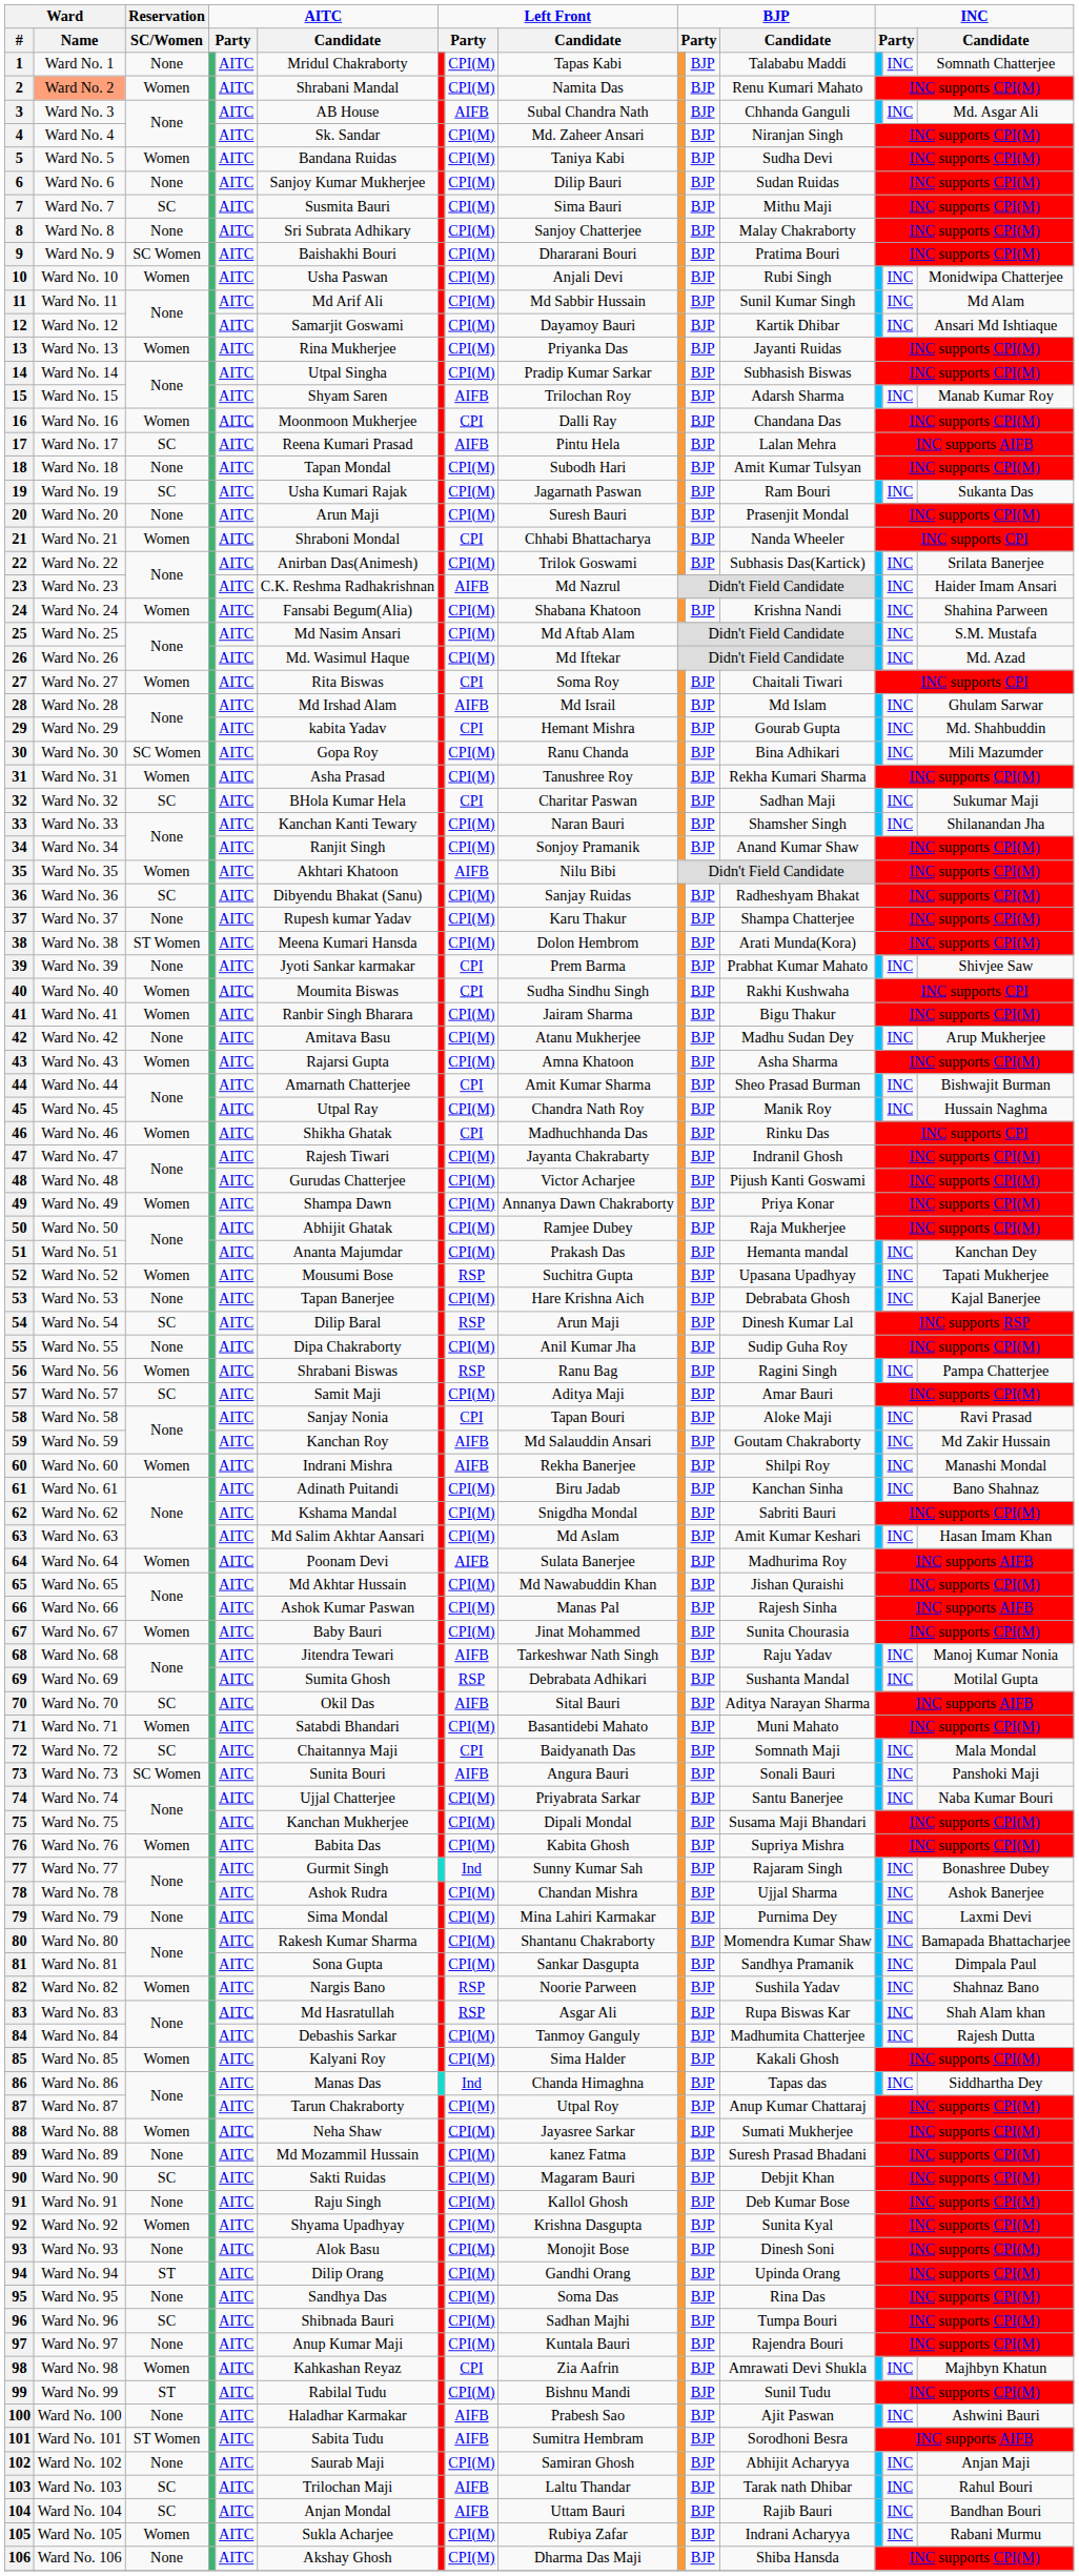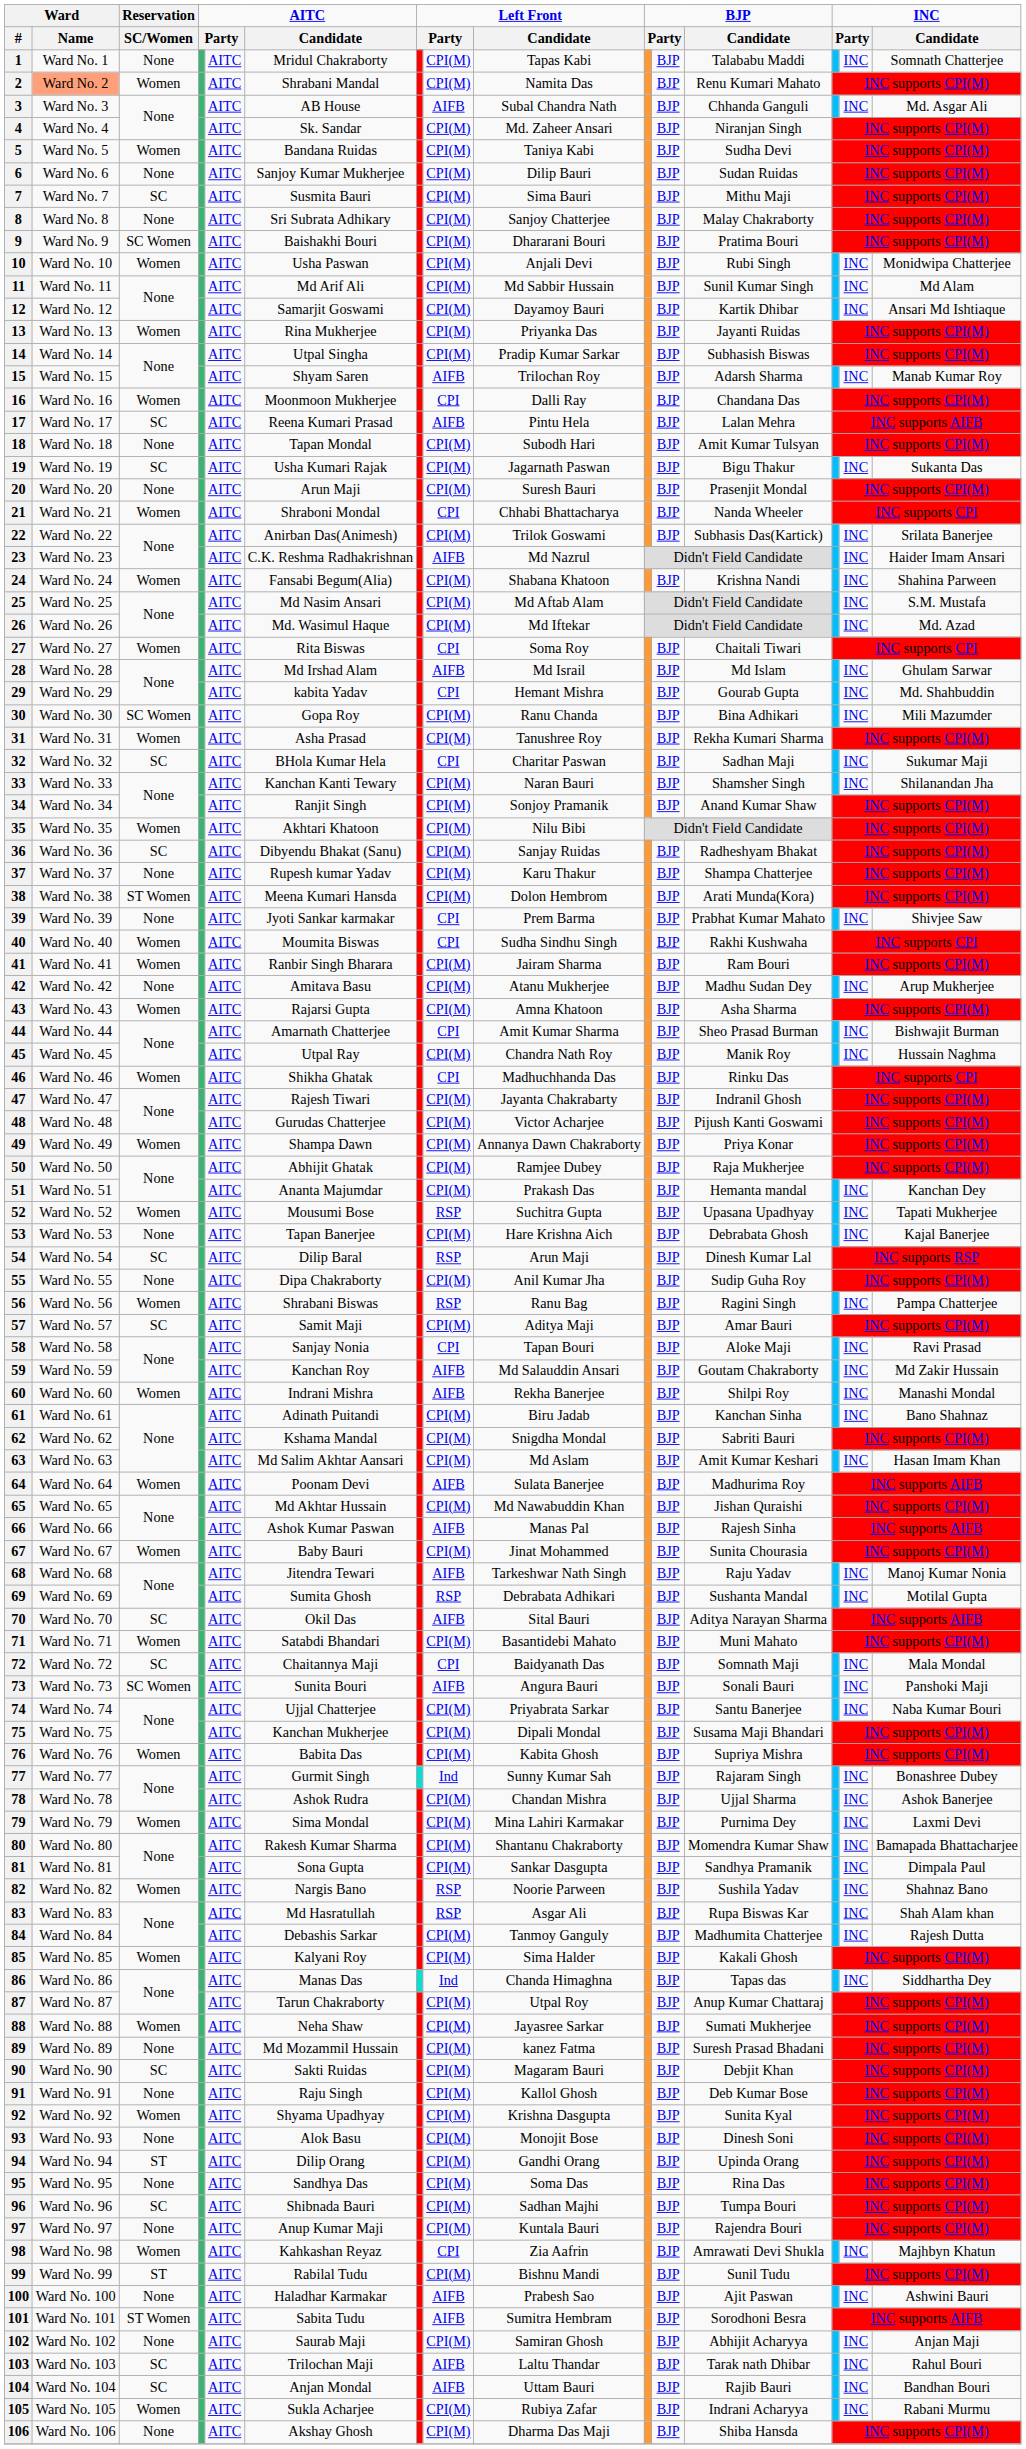19 | column 12: Ram Bouri -> Bigu Thakur
35 | column 8: AIFB -> CPI(M)
41 | column 12: Bigu Thakur -> Ram Bouri
66 | column 8: CPI(M) -> AIFB
79 | column 3: None -> Women
